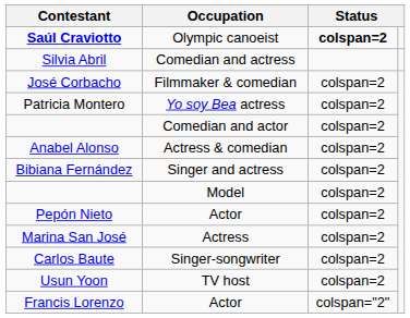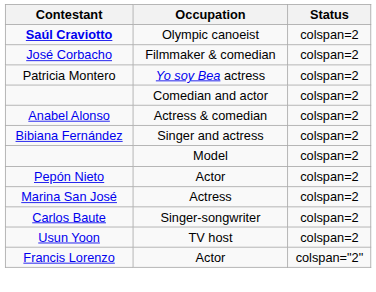Saúl Craviotto | column 3: bold -> normal
- row: Silvia Abril | Comedian and actress
